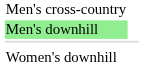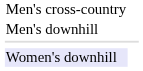Men's downhill | column 1: lightgreen background -> no background
Women's downhill | column 1: no background -> lavender background
